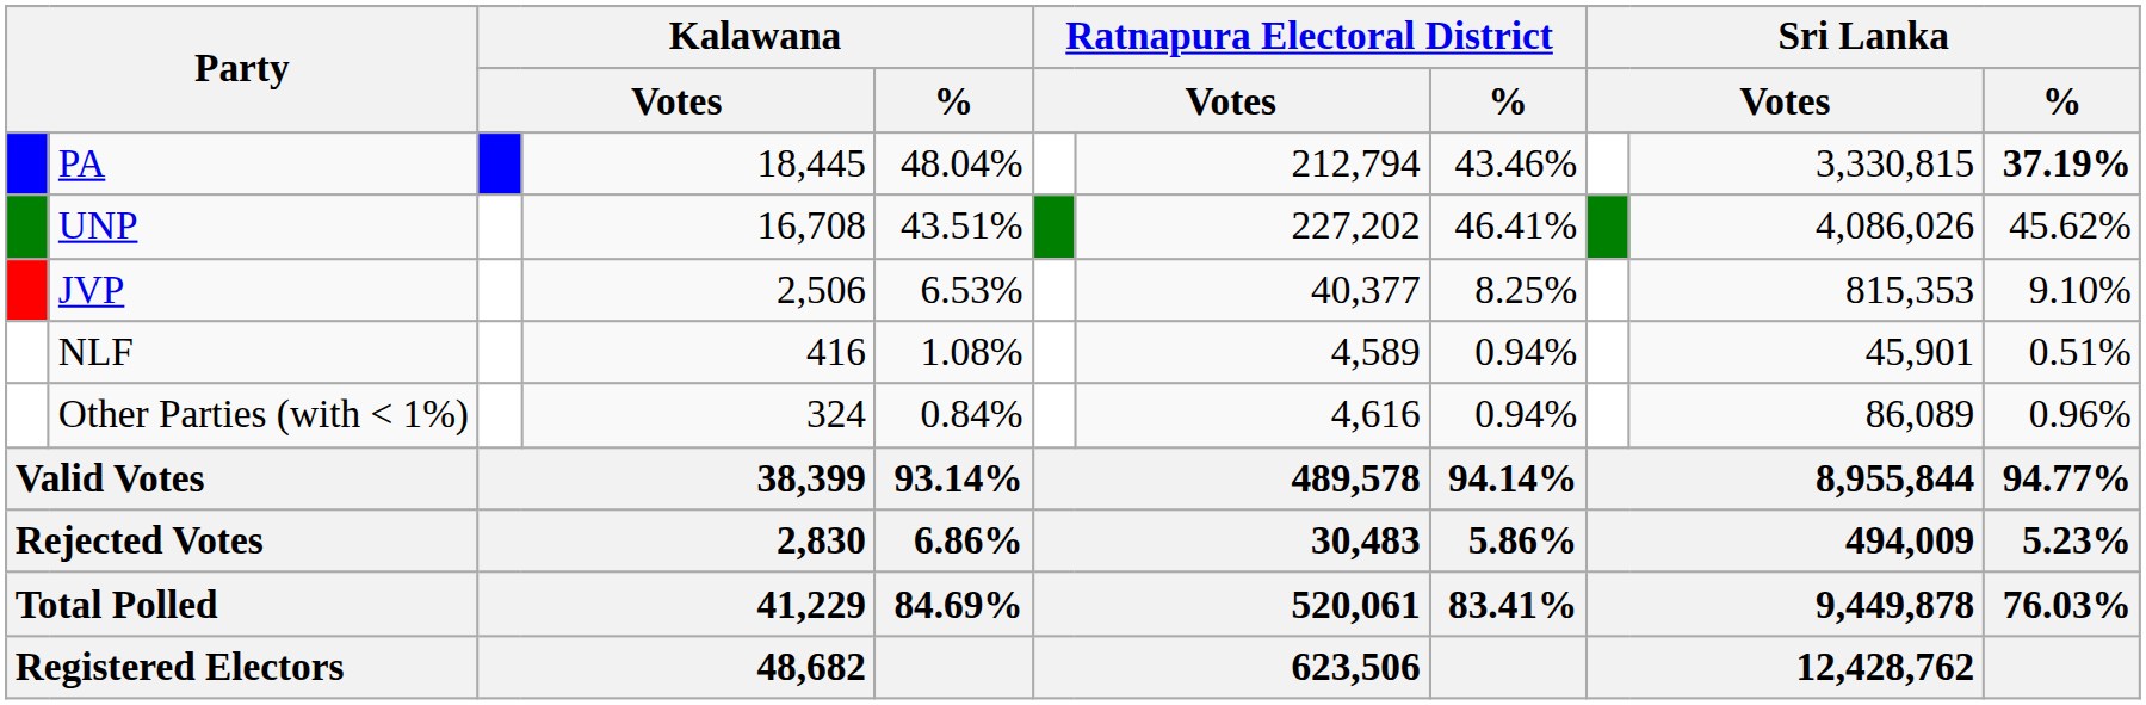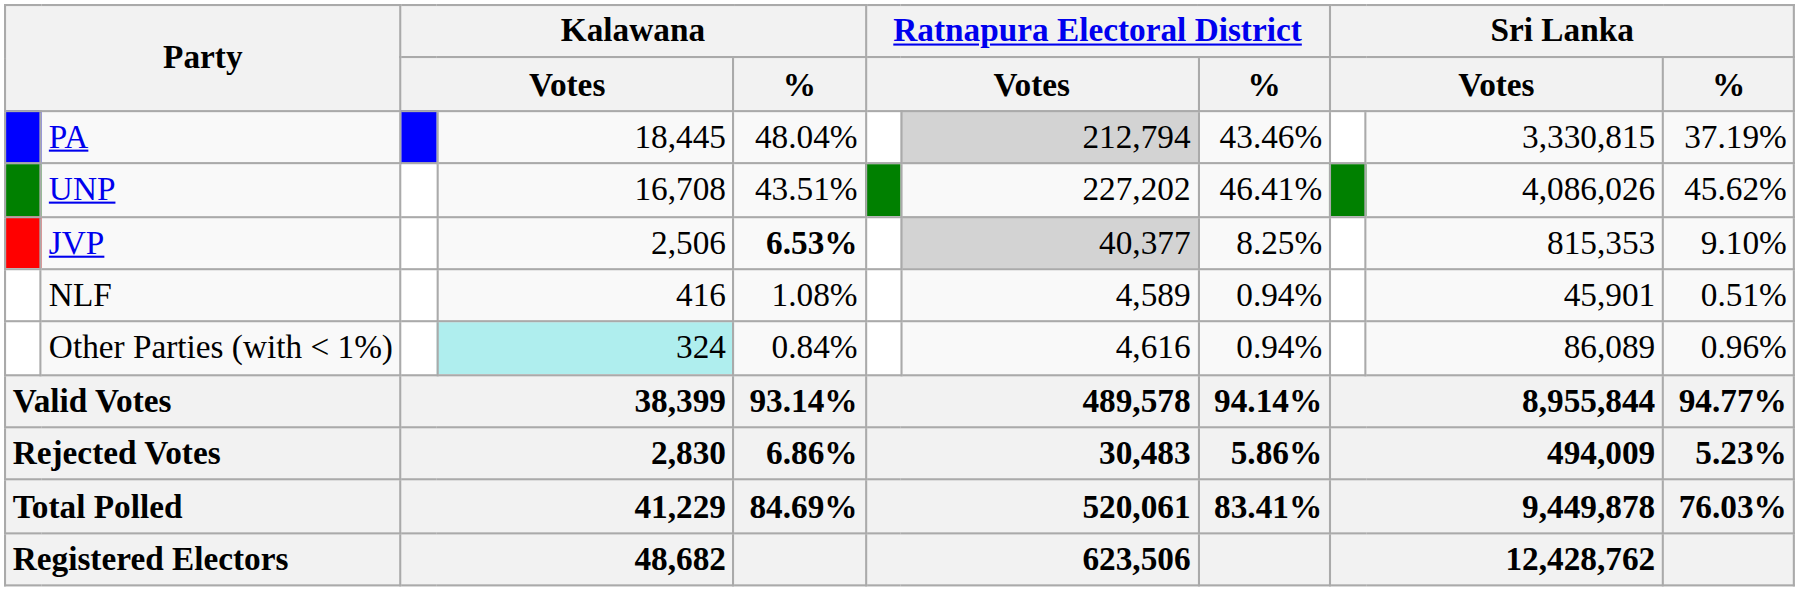PA | column 7: no background -> lightgrey background
PA | Sri Lanka / %: bold -> normal
JVP | Kalawana / %: normal -> bold
JVP | column 7: no background -> lightgrey background
Other Parties (with < 1%) | column 4: no background -> paleturquoise background
